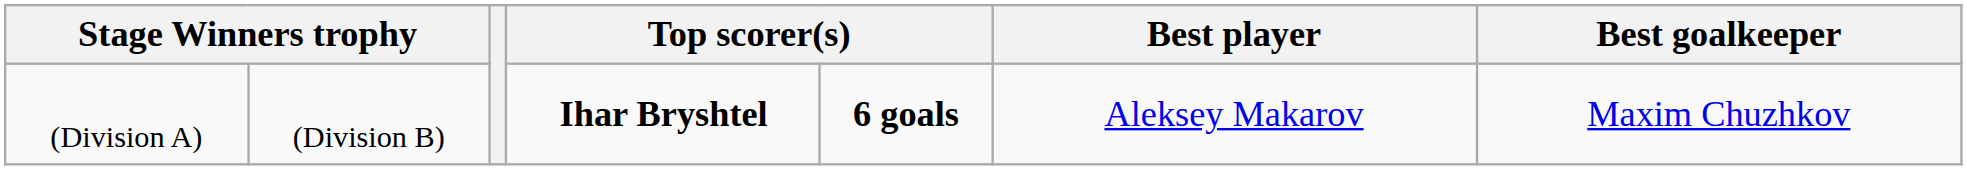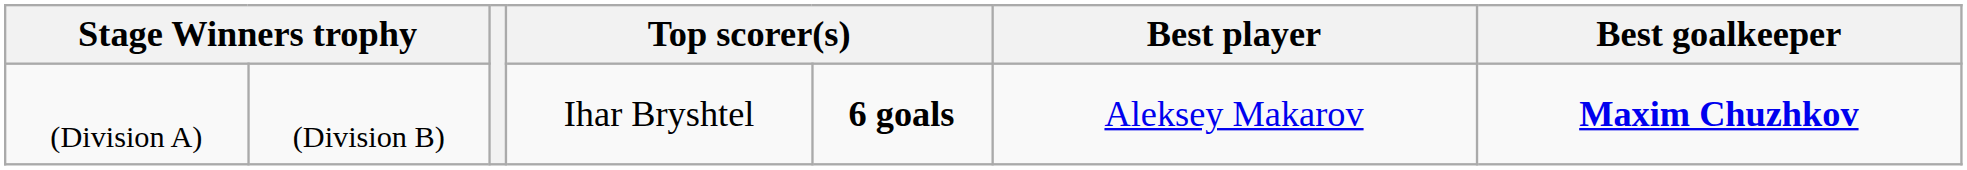(Division A) | column 4: bold -> normal
(Division A) | Best goalkeeper: normal -> bold
